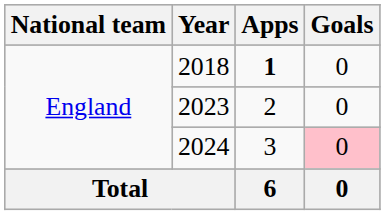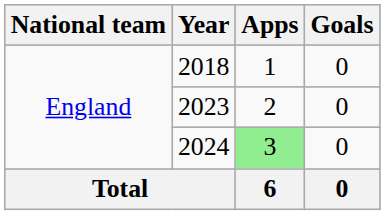2018 | Apps: bold -> normal
2024 | Apps: no background -> lightgreen background
2024 | Goals: pink background -> no background
